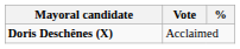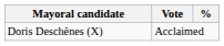Doris Deschênes (X) | Mayoral candidate: bold -> normal
